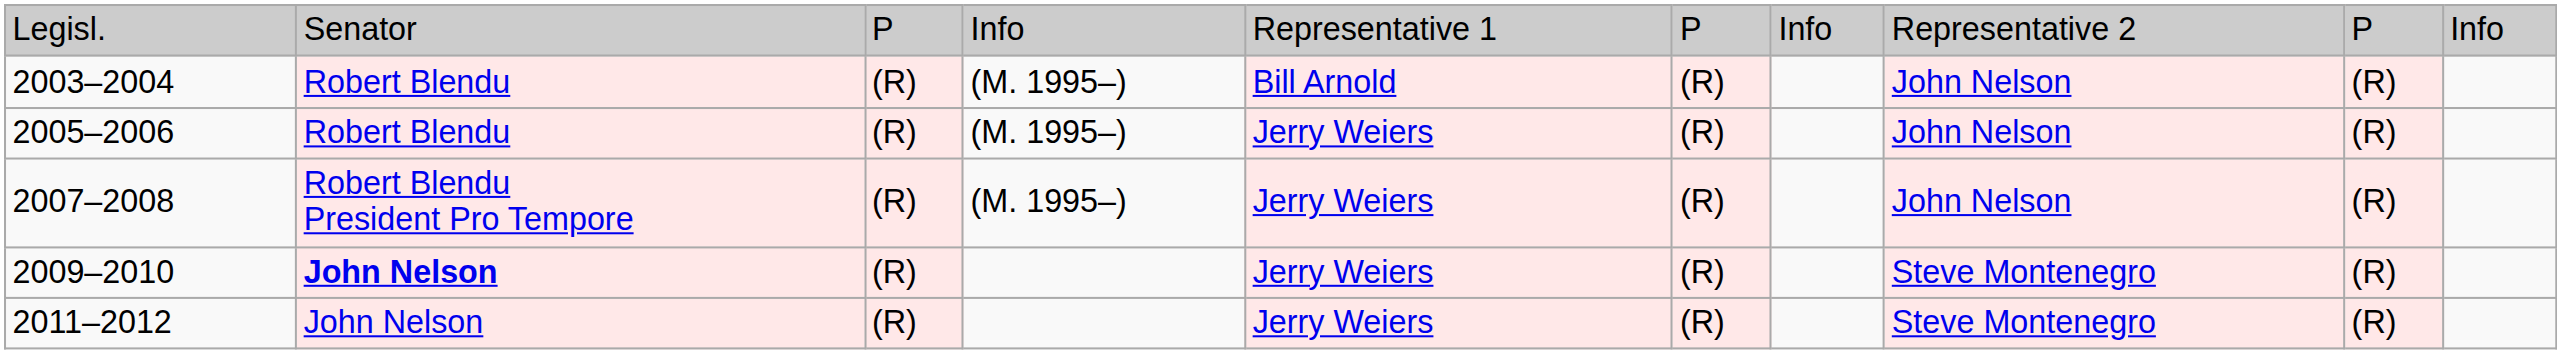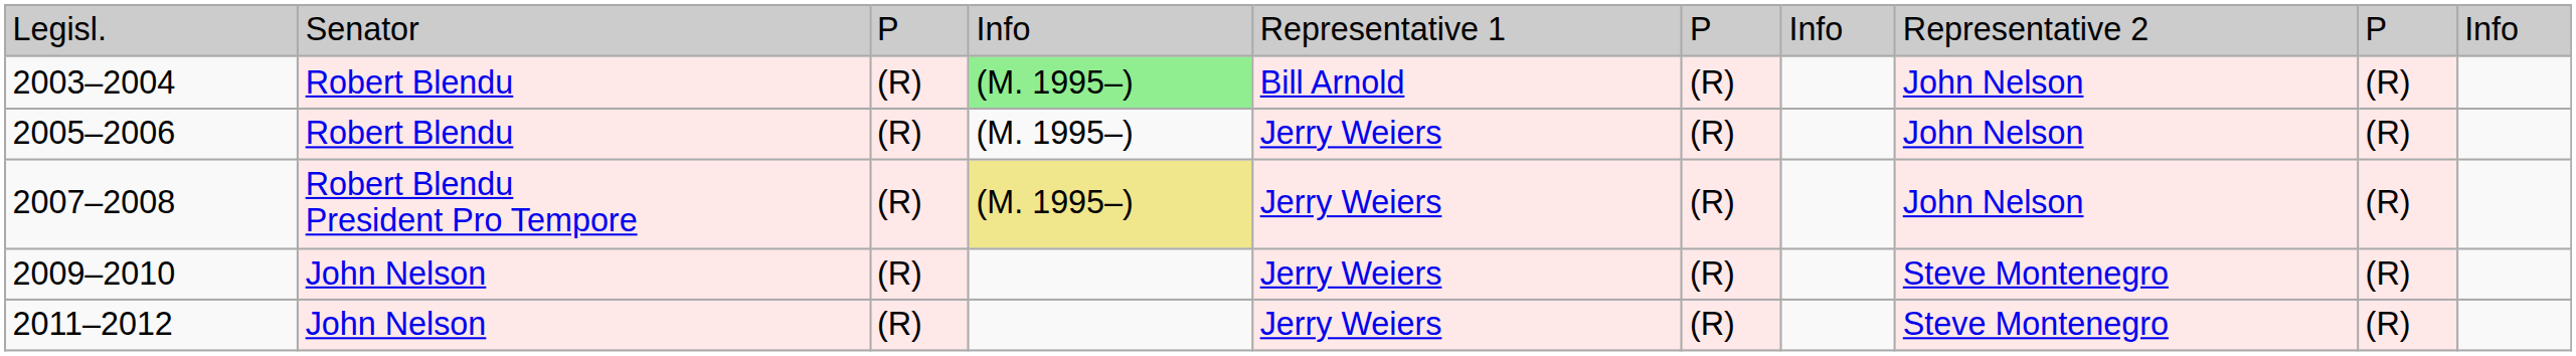2003–2004 | column 4: no background -> lightgreen background
2007–2008 | column 4: no background -> khaki background
2009–2010 | column 2: bold -> normal
